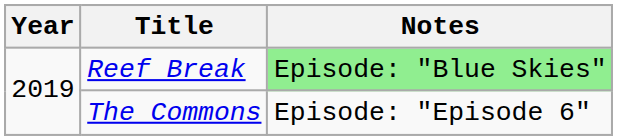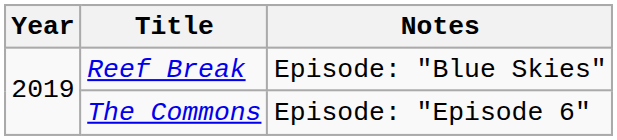Reef Break | Notes: lightgreen background -> no background
